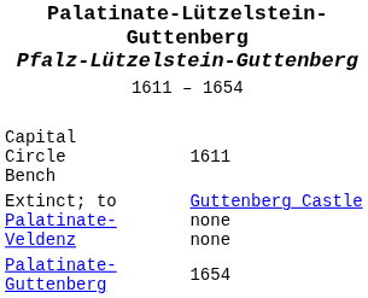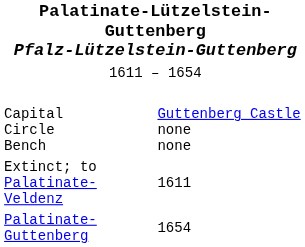row 3 | column 2: 1611 -> Guttenberg Castle none none
row 4 | column 2: Guttenberg Castle none none -> 1611
